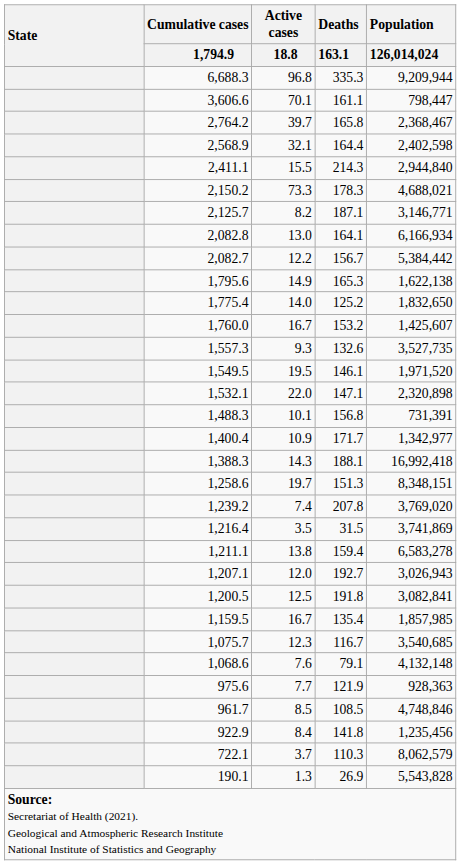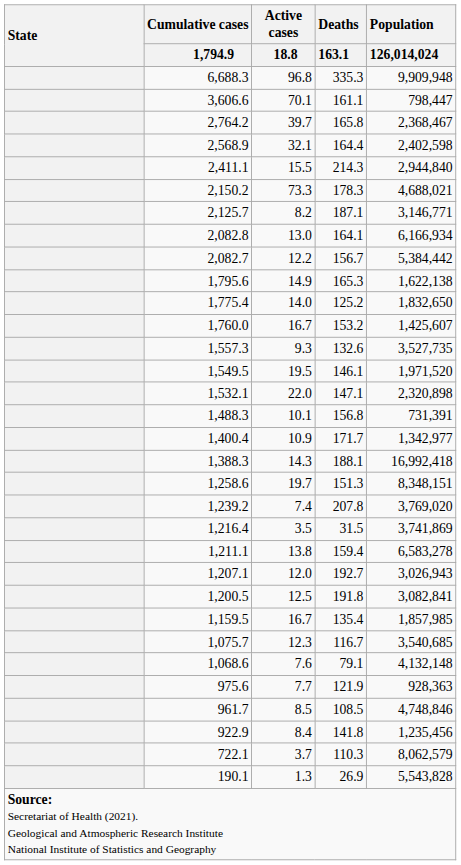6,688.3 | Population / 126,014,024: 9,209,944 -> 9,909,948
